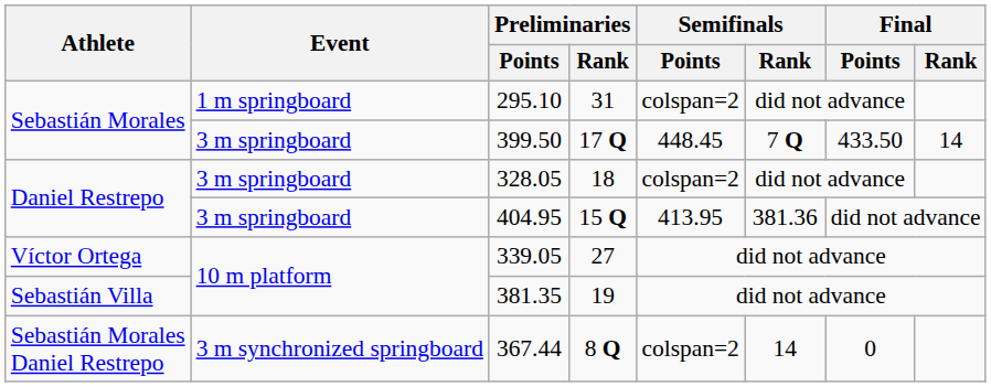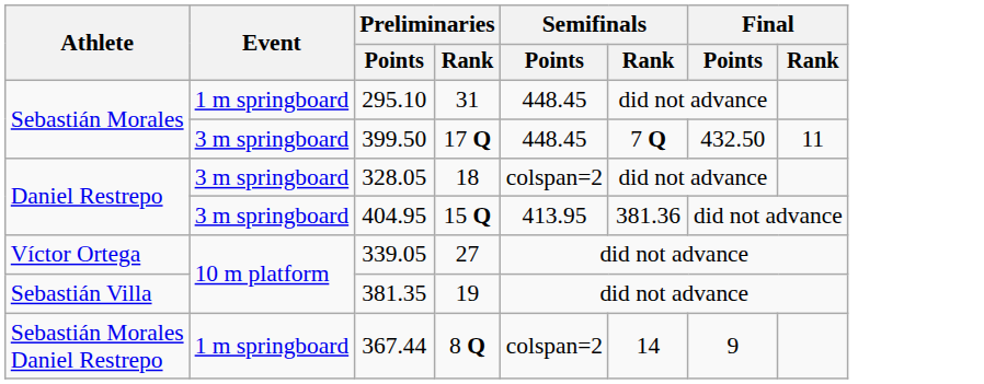295.10 | Semifinals / Points: colspan=2 -> 448.45
399.50 | Final / Points: 433.50 -> 432.50
399.50 | Final / Rank: 14 -> 11
367.44 | Event: 3 m synchronized springboard -> 1 m springboard
367.44 | Final / Points: 0 -> 9
